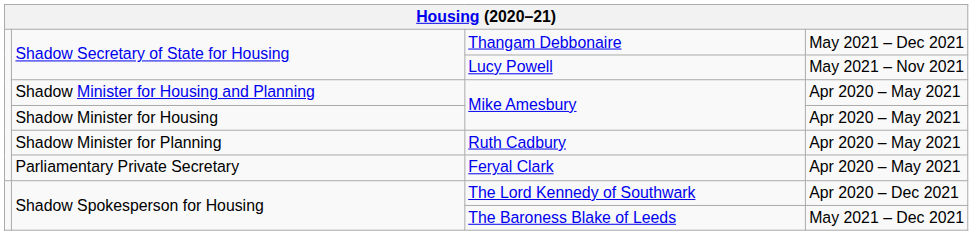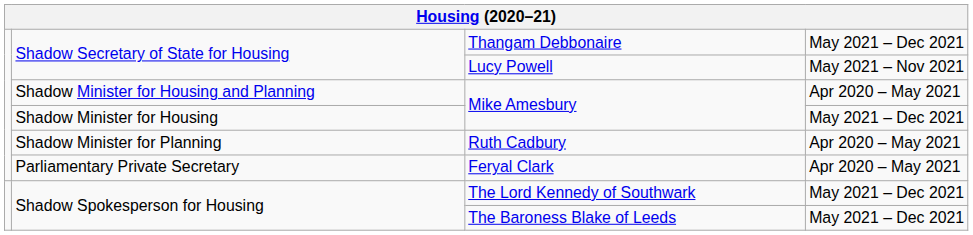Shadow Minister for Housing / Mike Amesbury | column 4: Apr 2020 – May 2021 -> May 2021 – Dec 2021
The Lord Kennedy of Southwark | column 4: Apr 2020 – Dec 2021 -> May 2021 – Dec 2021
